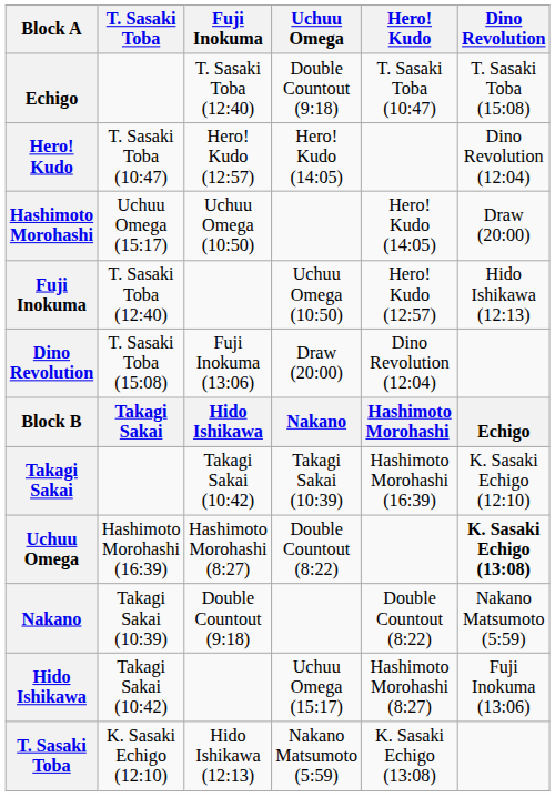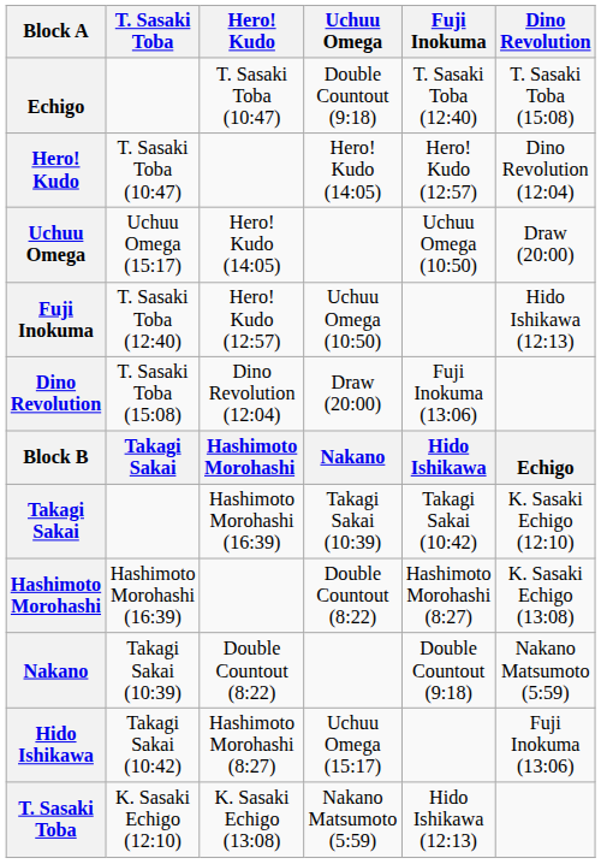columns swapped: Hero! Kudo <-> Fuji Inokuma
row 4 | Block A: Hashimoto Morohashi -> Uchuu Omega
row 9 | Block A: Uchuu Omega -> Hashimoto Morohashi
row 9 | Dino Revolution: bold -> normal
